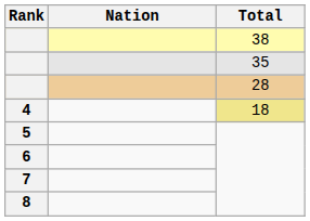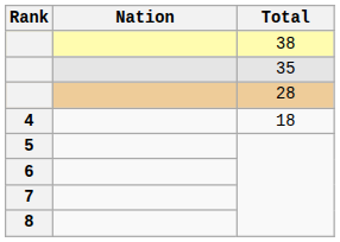4 | Total: khaki background -> no background
